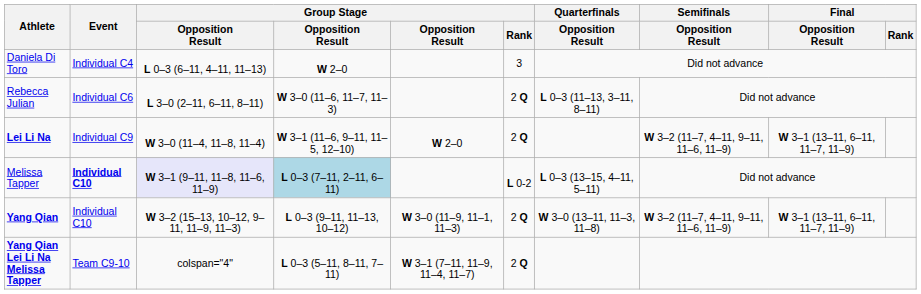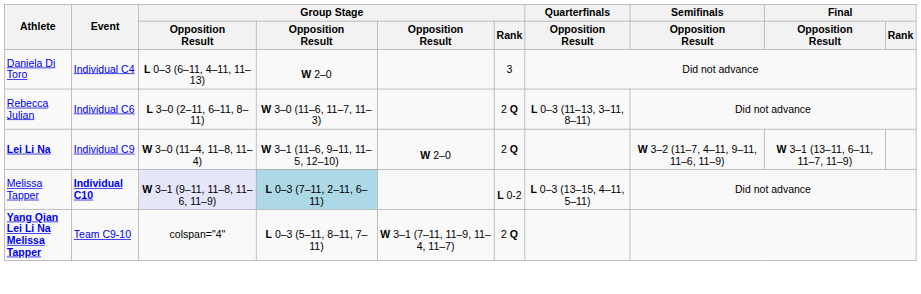- row: Yang Qian | Individual C10 | W 3–2 (15–13, 10–12, 9–11, 11–9, 11–3) | L 0–3 (9–11, 11–13, 10–12) | W 3–0 (11–9, 11–1, 11–3) | 2 Q | W 3–0 (13–11, 11–3, 11–8) | W 3–2 (11–7, 4–11, 9–11, 11–6, 11–9) | W 3–1 (13–11, 6–11, 11–7, 11–9)
